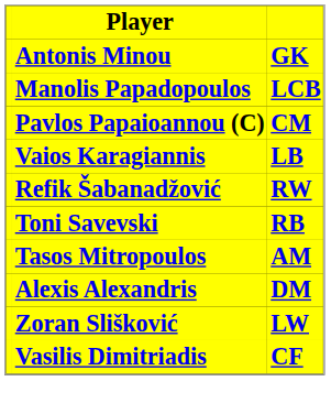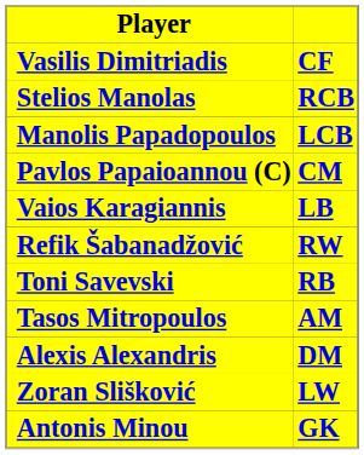rows swapped: Antonis Minou <-> Vasilis Dimitriadis
+ row: Stelios Manolas | RCB
